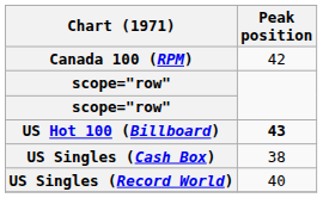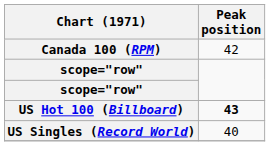- row: US Singles (Cash Box) | 38
